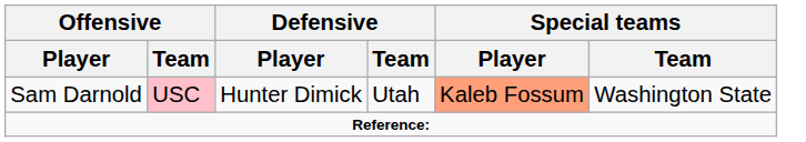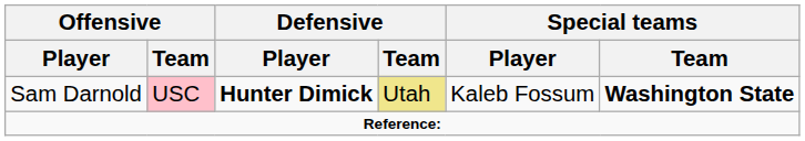Sam Darnold | Defensive / Player: normal -> bold
Sam Darnold | Defensive / Team: no background -> khaki background
Sam Darnold | Special teams / Player: lightsalmon background -> no background
Sam Darnold | Special teams / Team: normal -> bold
